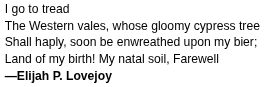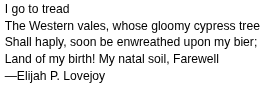row 5 | column 1: bold -> normal
